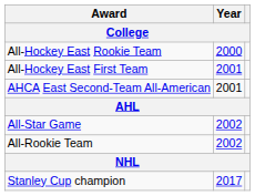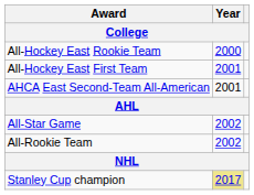Stanley Cup champion | Year: no background -> khaki background
